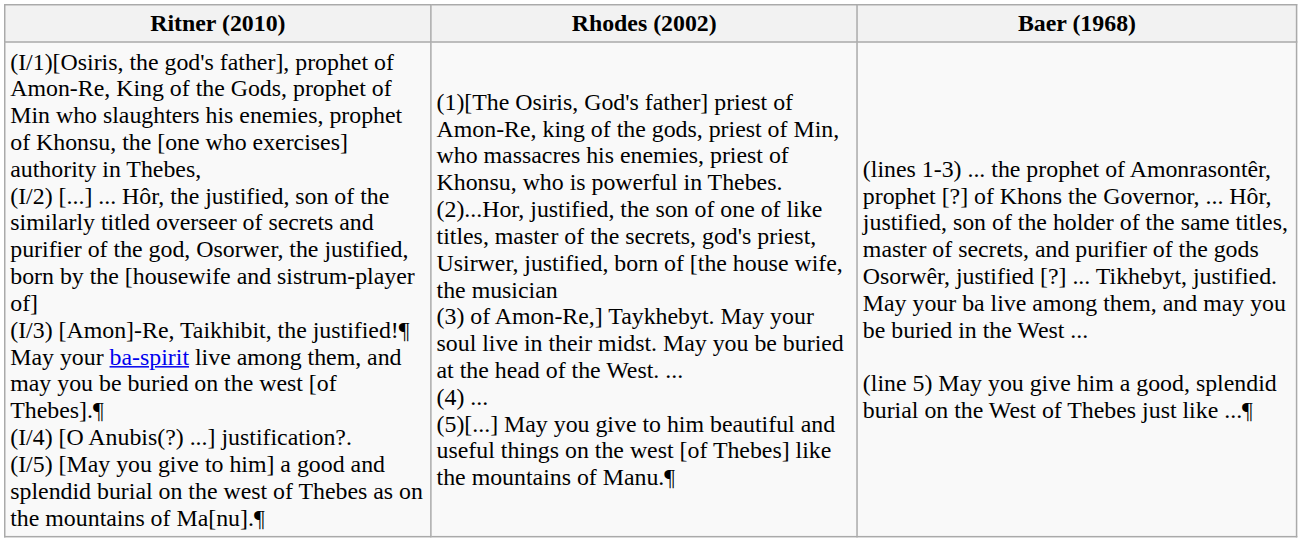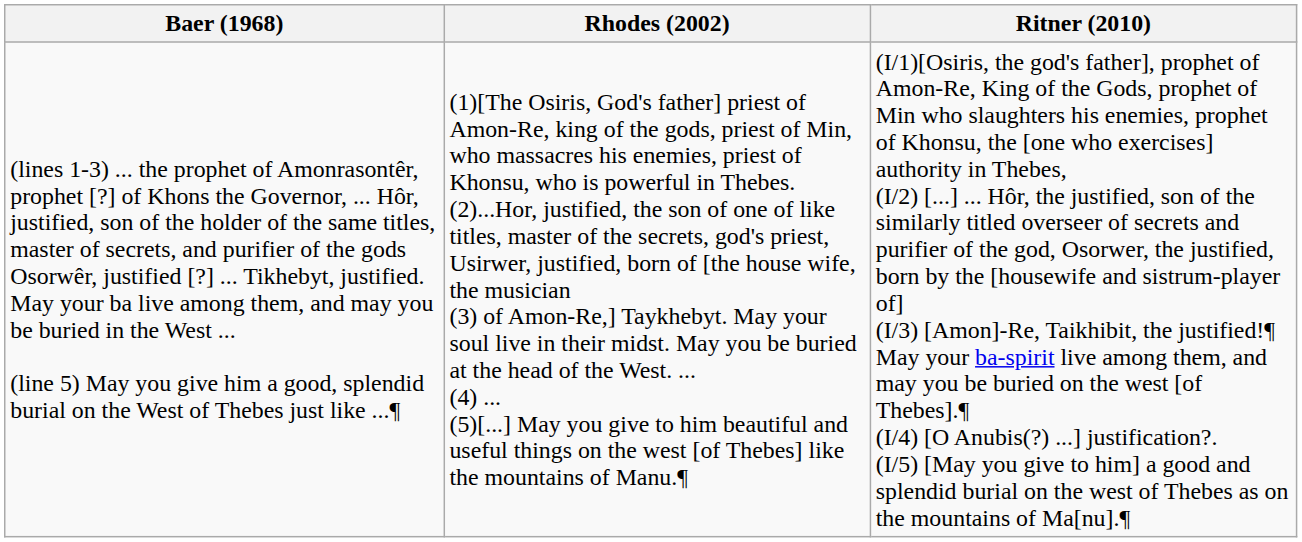columns swapped: Ritner (2010) <-> Baer (1968)
